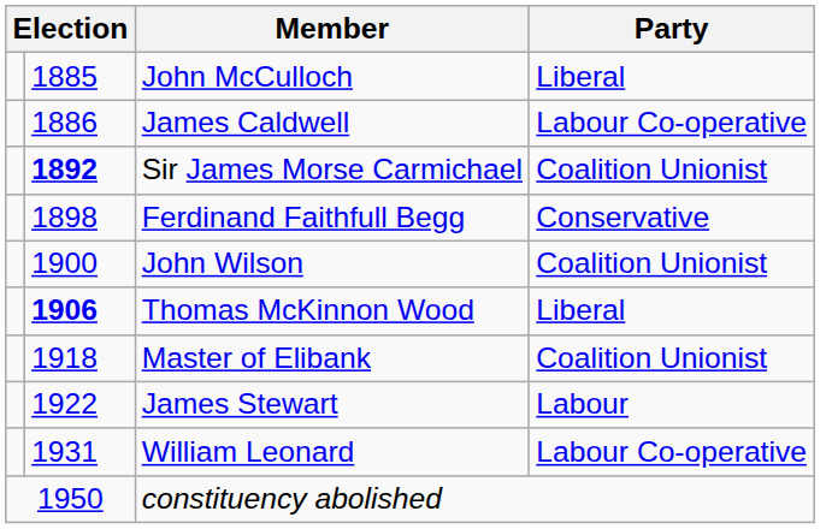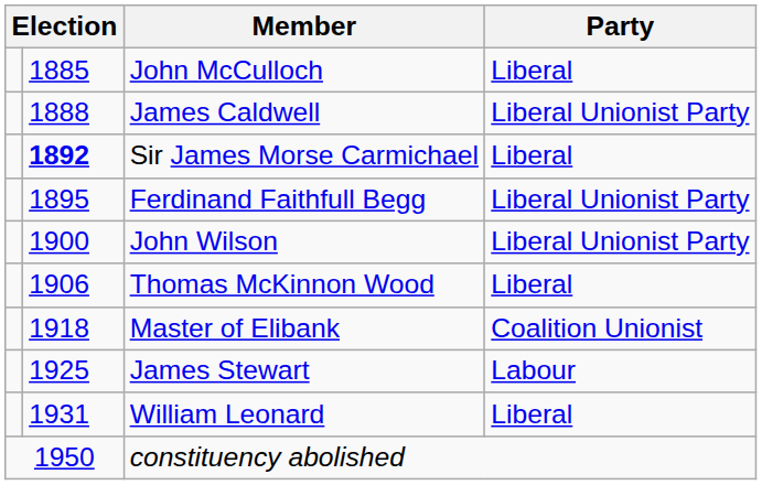James Caldwell | column 2: 1886 -> 1888
James Caldwell | Party: Labour Co-operative -> Liberal Unionist Party
Sir James Morse Carmichael | Party: Coalition Unionist -> Liberal
Ferdinand Faithfull Begg | column 2: 1898 -> 1895
Ferdinand Faithfull Begg | Party: Conservative -> Liberal Unionist Party
John Wilson | Party: Coalition Unionist -> Liberal Unionist Party
Thomas McKinnon Wood | column 2: bold -> normal
James Stewart | column 2: 1922 -> 1925
William Leonard | Party: Labour Co-operative -> Liberal
